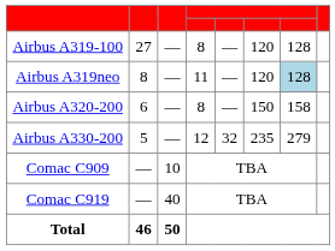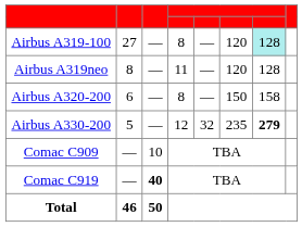Airbus A319-100 | column 7: no background -> paleturquoise background
Airbus A319neo | column 7: lightblue background -> no background
Airbus A330-200 | column 7: normal -> bold
Comac C919 | column 3: normal -> bold
